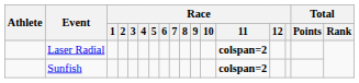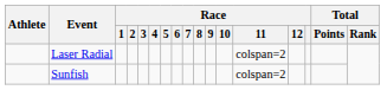Laser Radial | Race / 11: bold -> normal
Sunfish | Race / 11: bold -> normal
